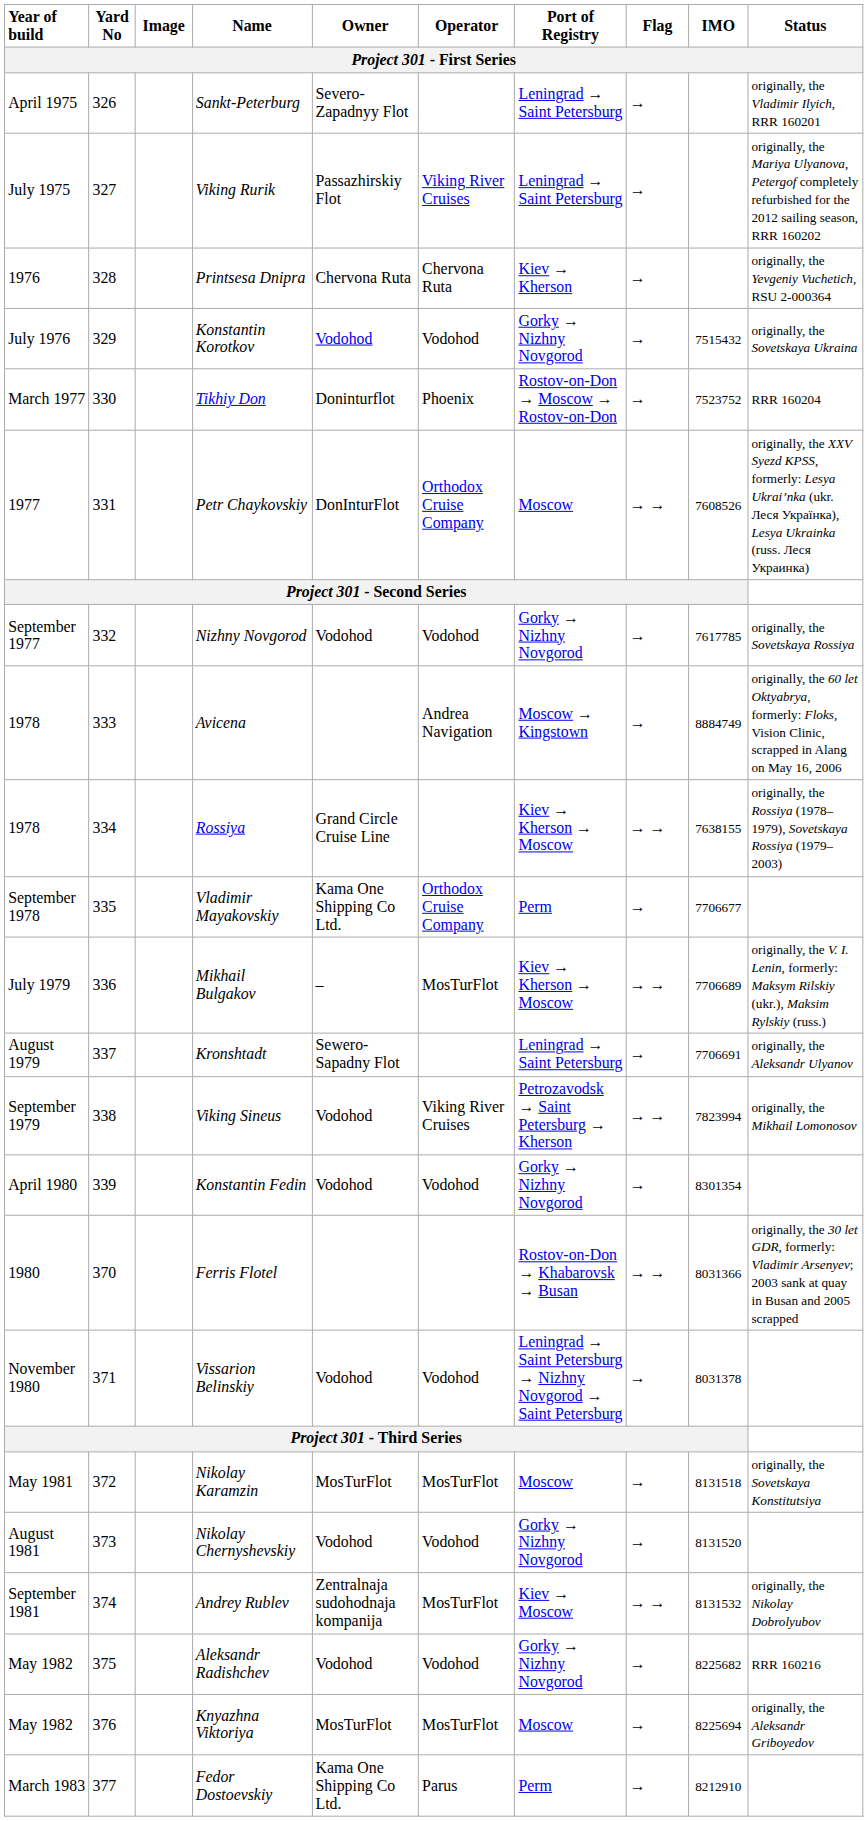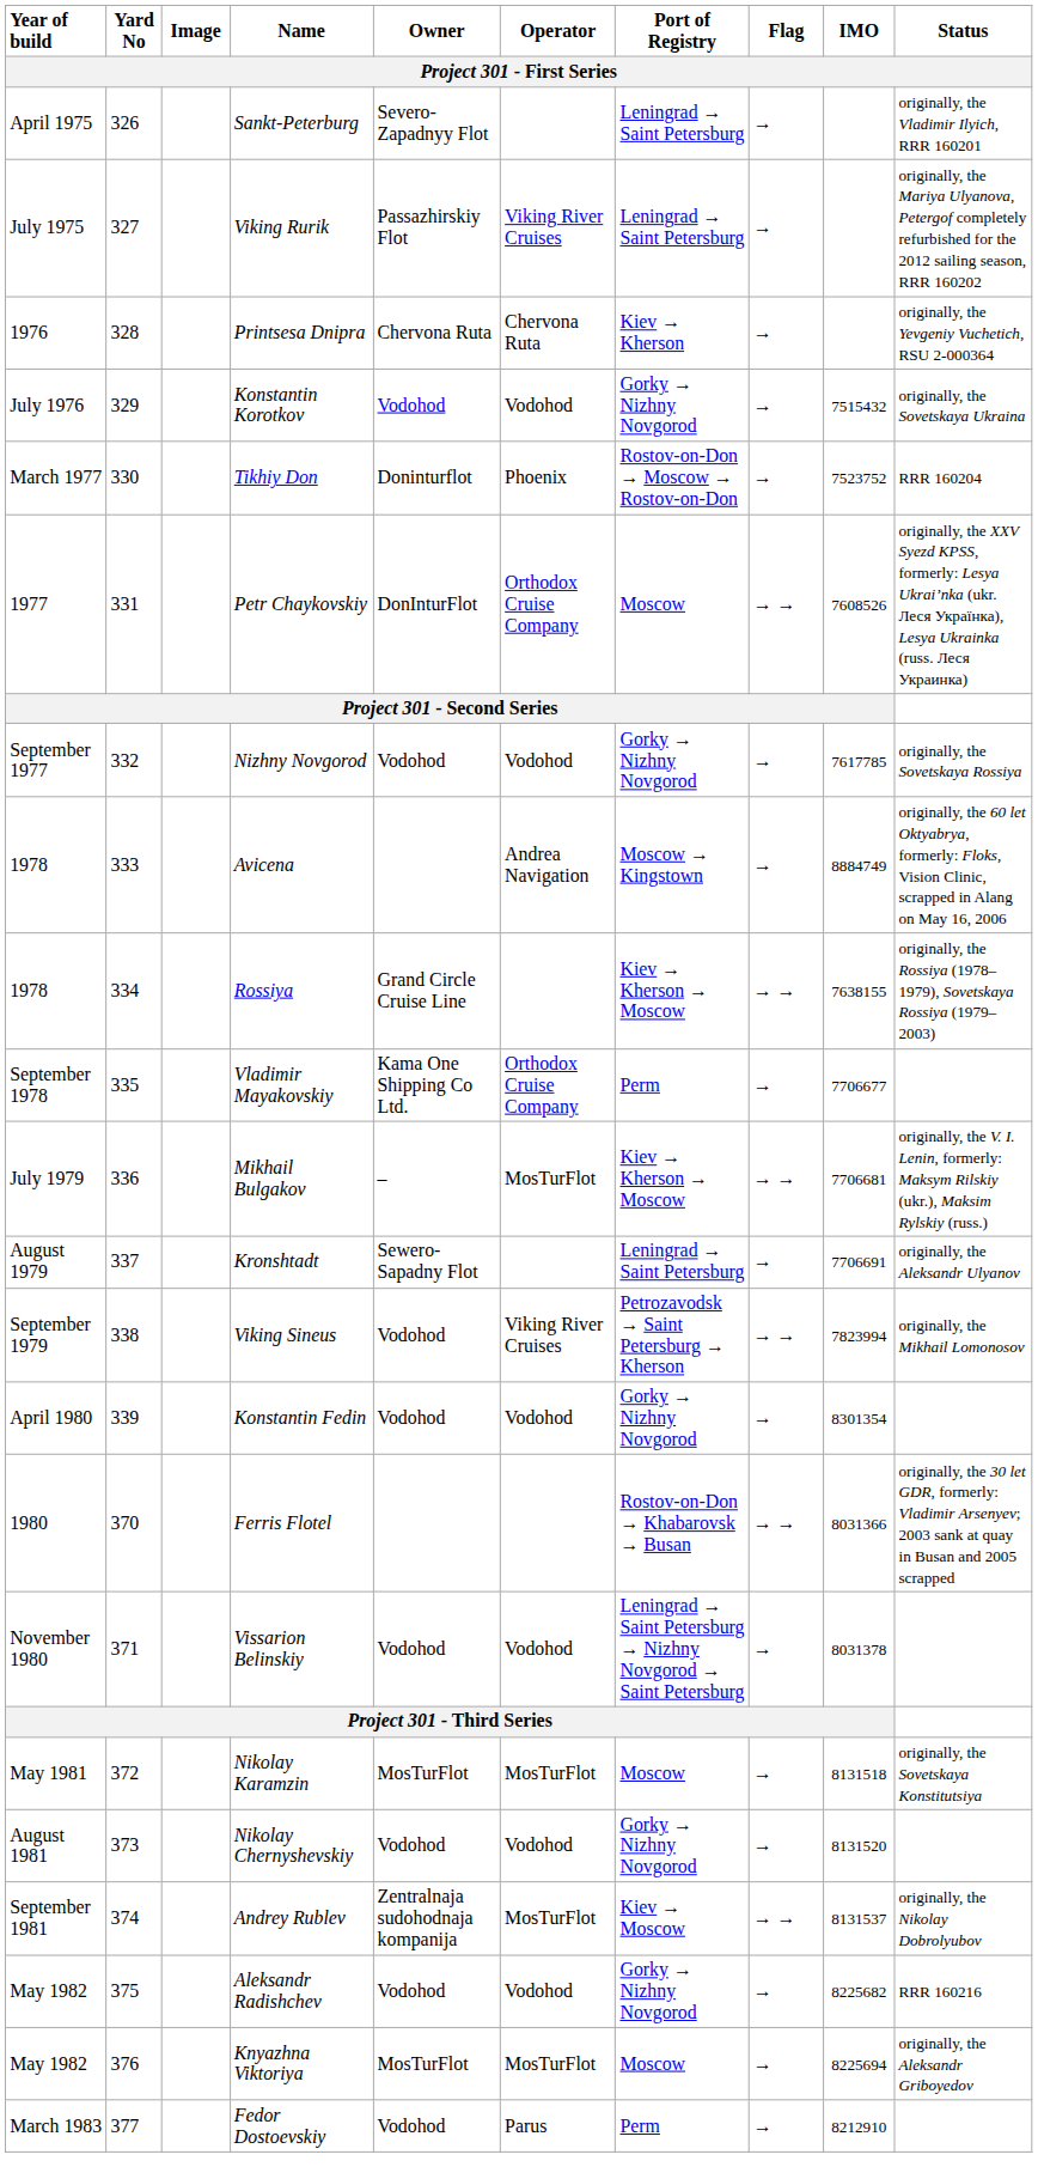Mikhail Bulgakov | IMO: 7706689 -> 7706681
Andrey Rublev | IMO: 8131532 -> 8131537
Fedor Dostoevskiy | Owner: Kama One Shipping Co Ltd. -> Vodohod
